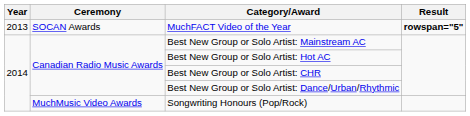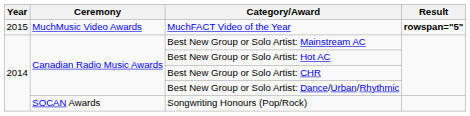MuchFACT Video of the Year | Year: 2013 -> 2015
MuchFACT Video of the Year | Ceremony: SOCAN Awards -> MuchMusic Video Awards
Songwriting Honours (Pop/Rock) | Ceremony: MuchMusic Video Awards -> SOCAN Awards
